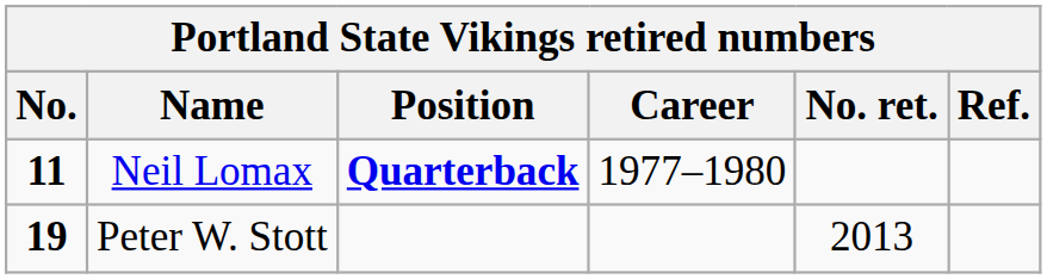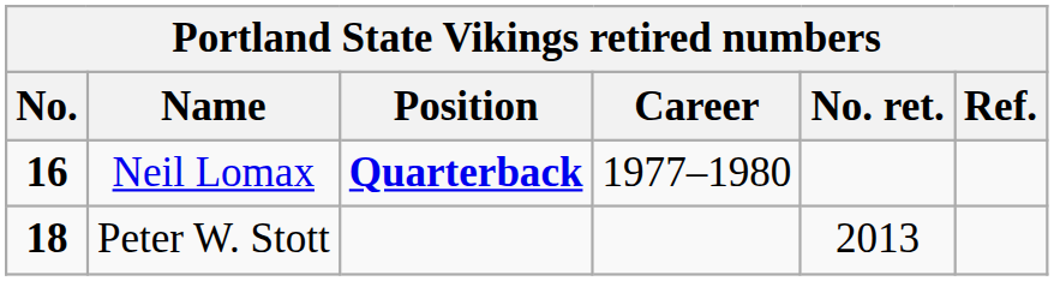Neil Lomax | No.: 11 -> 16
Peter W. Stott | No.: 19 -> 18
